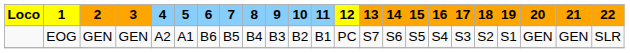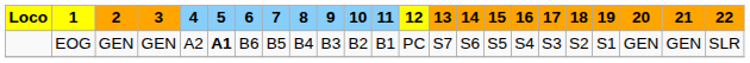EOG | 5: normal -> bold
